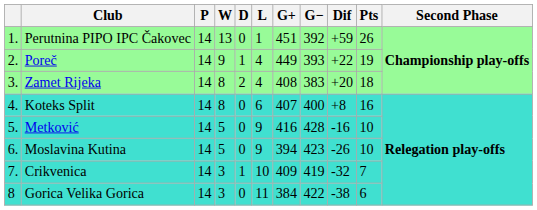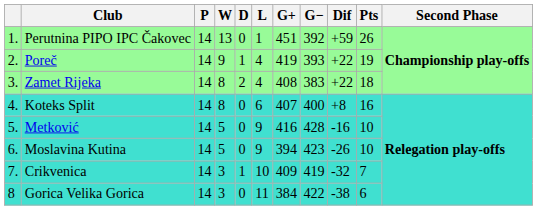Poreč | G+: 449 -> 419
Zamet Rijeka | Dif: +20 -> +22
